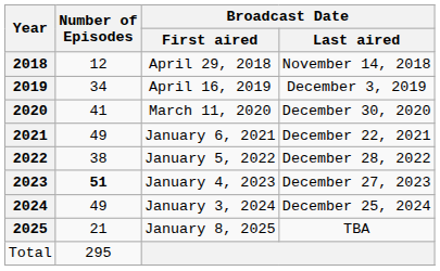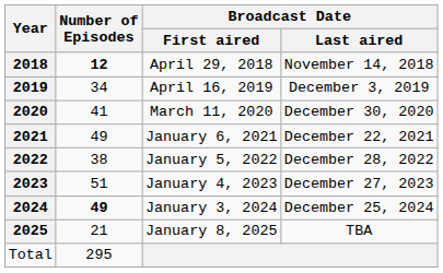April 29, 2018 | Number of Episodes: normal -> bold
January 4, 2023 | Number of Episodes: bold -> normal
January 3, 2024 | Number of Episodes: normal -> bold
